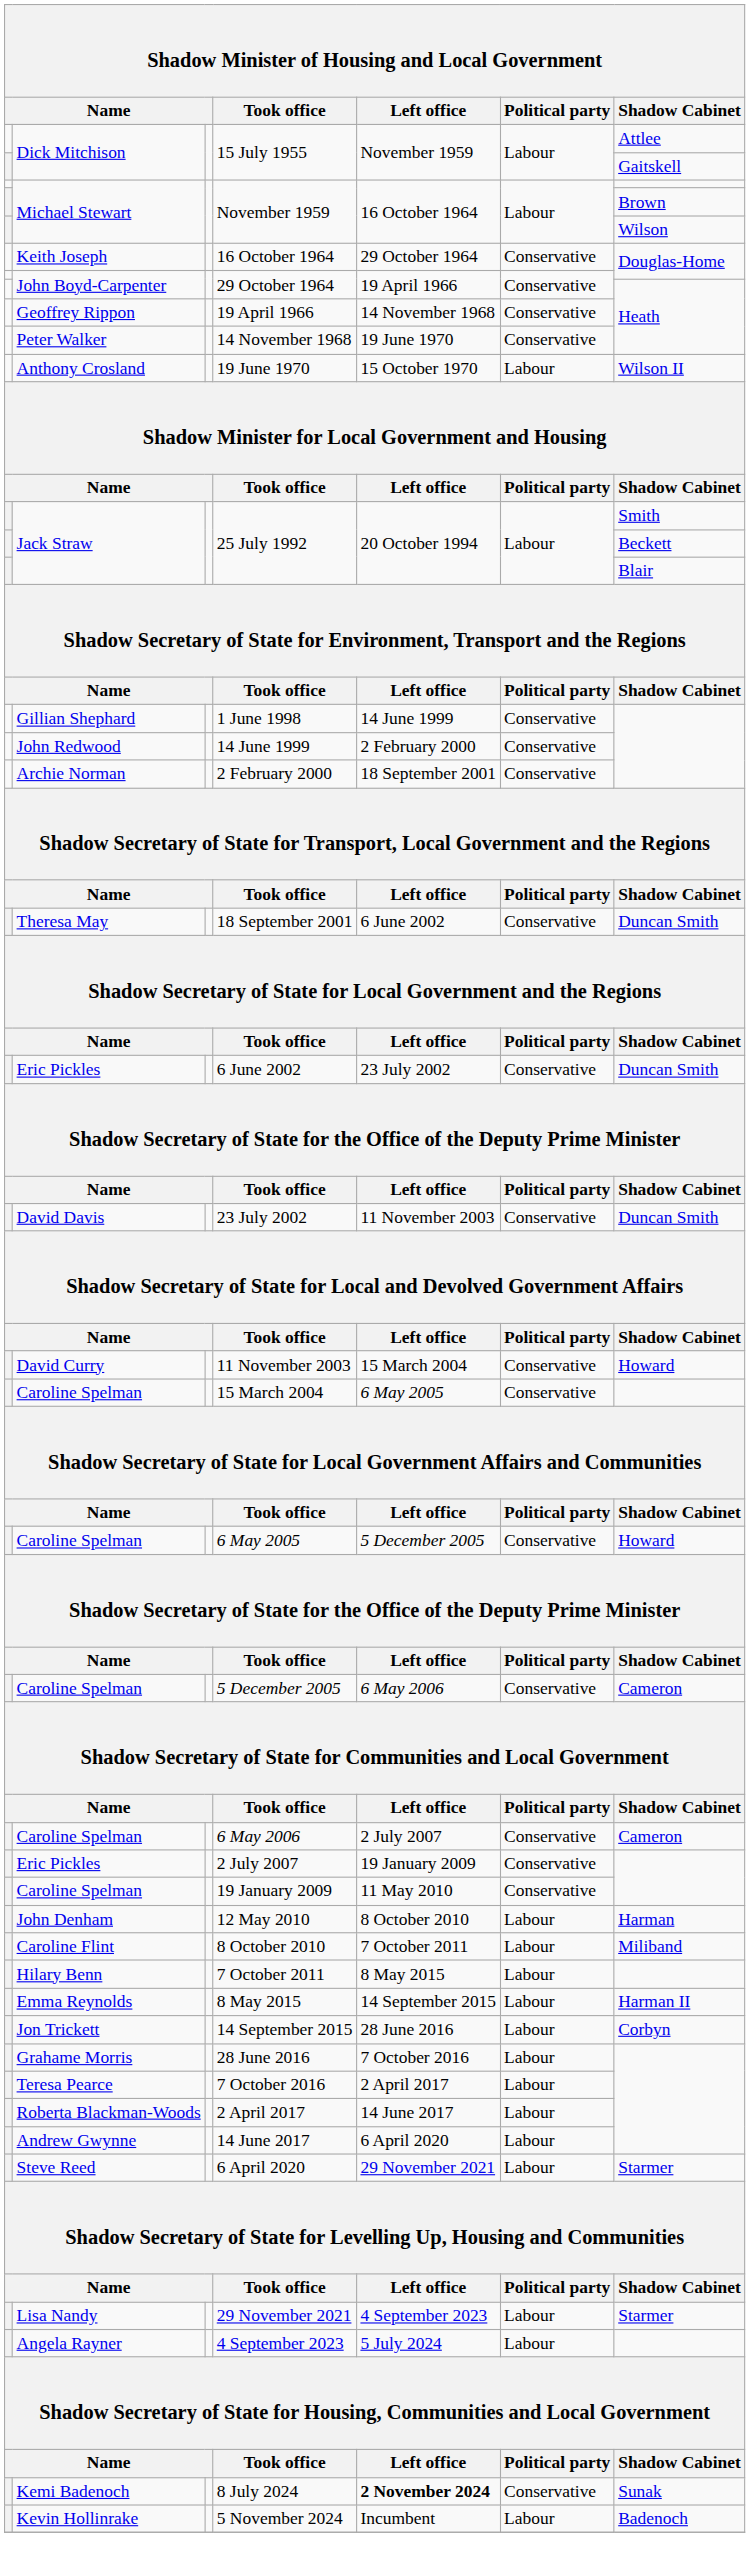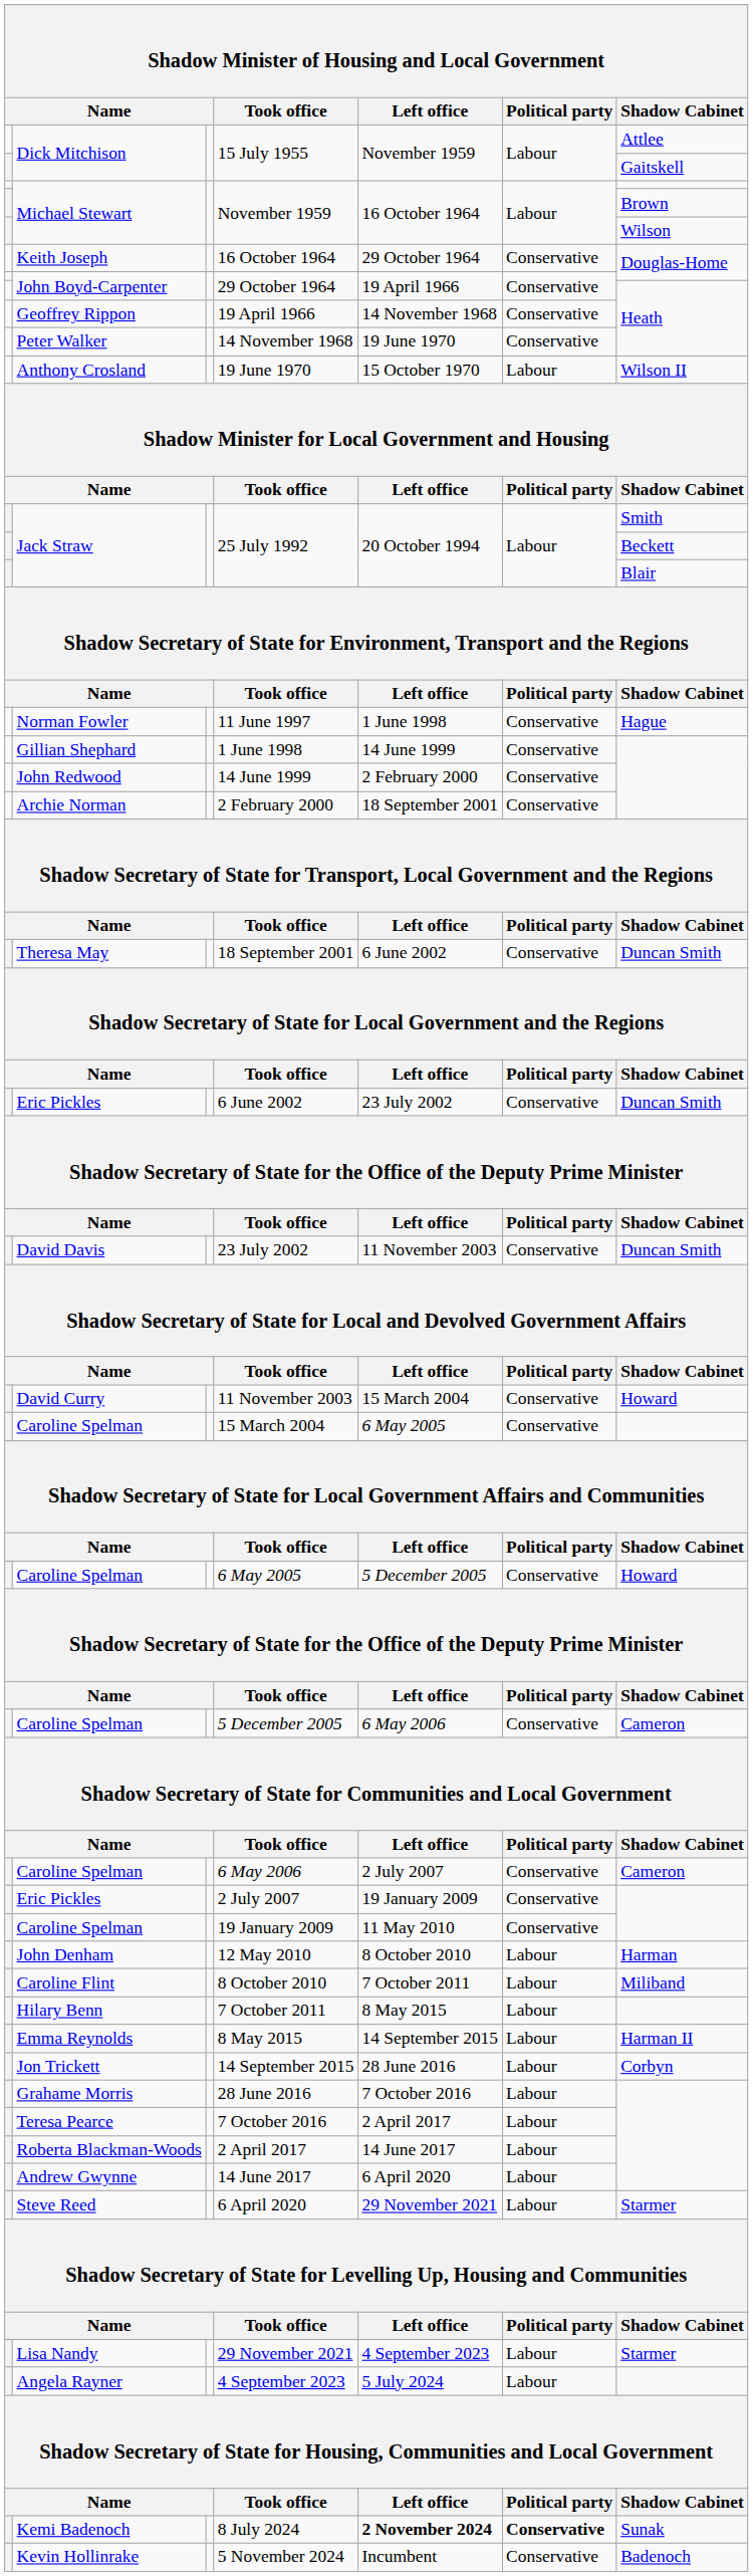+ row: Norman Fowler | 11 June 1997 | 1 June 1998 | Conservative | Hague
8 July 2024 | Political party: normal -> bold
5 November 2024 | Political party: Labour -> Conservative
